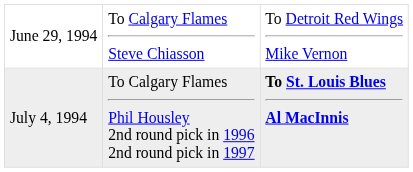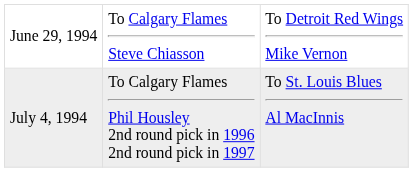July 4, 1994 | column 3: bold -> normal
